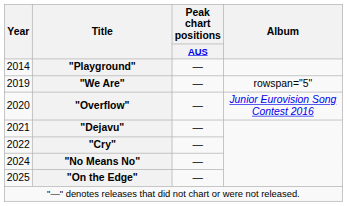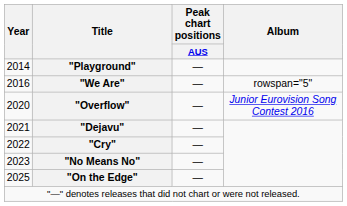"We Are" | Year: 2019 -> 2016
"No Means No" | Year: 2024 -> 2023
